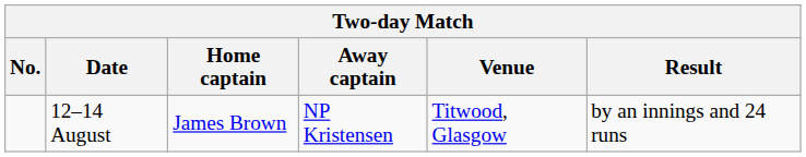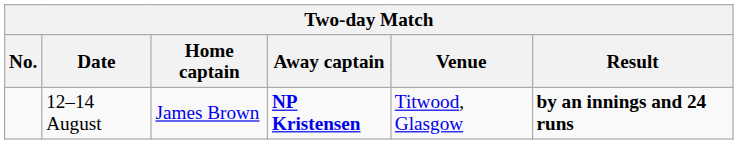12–14 August | Away captain: normal -> bold
12–14 August | Result: normal -> bold
